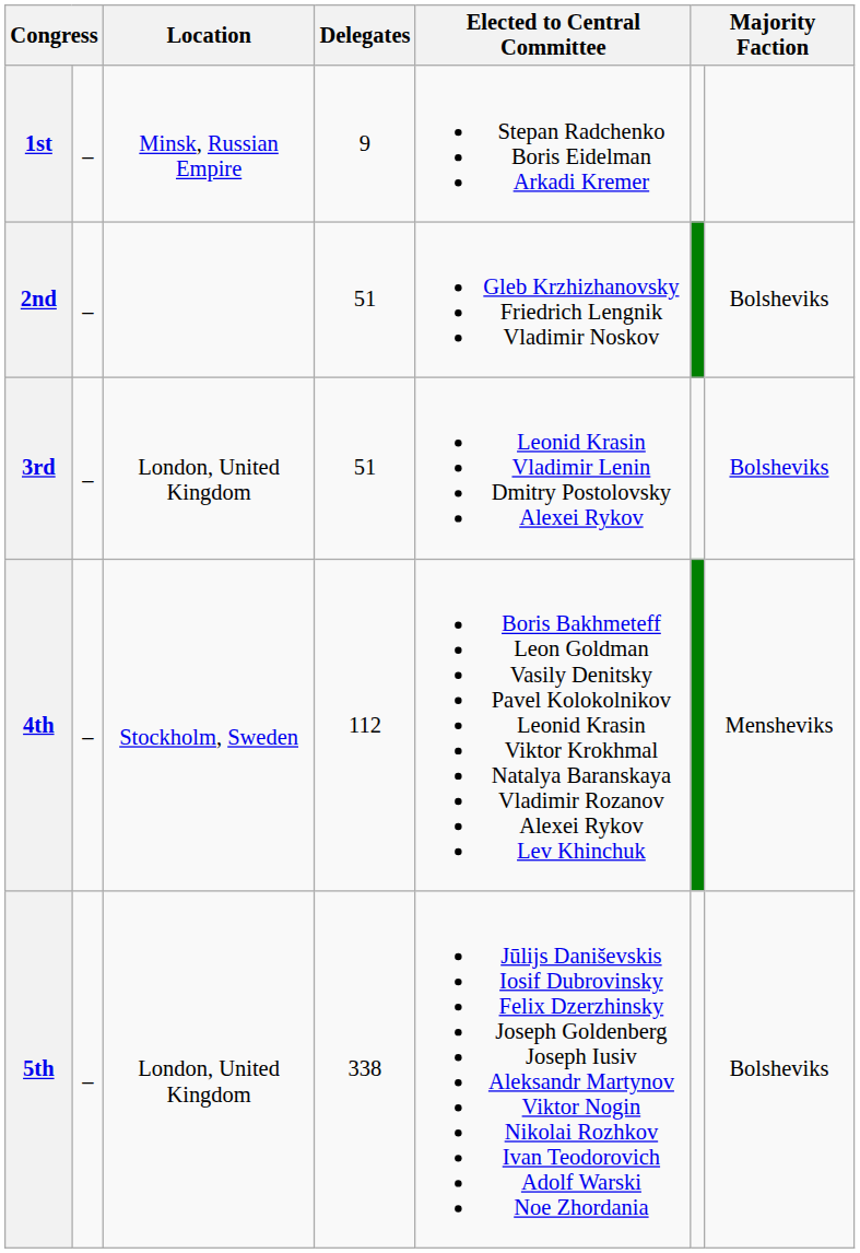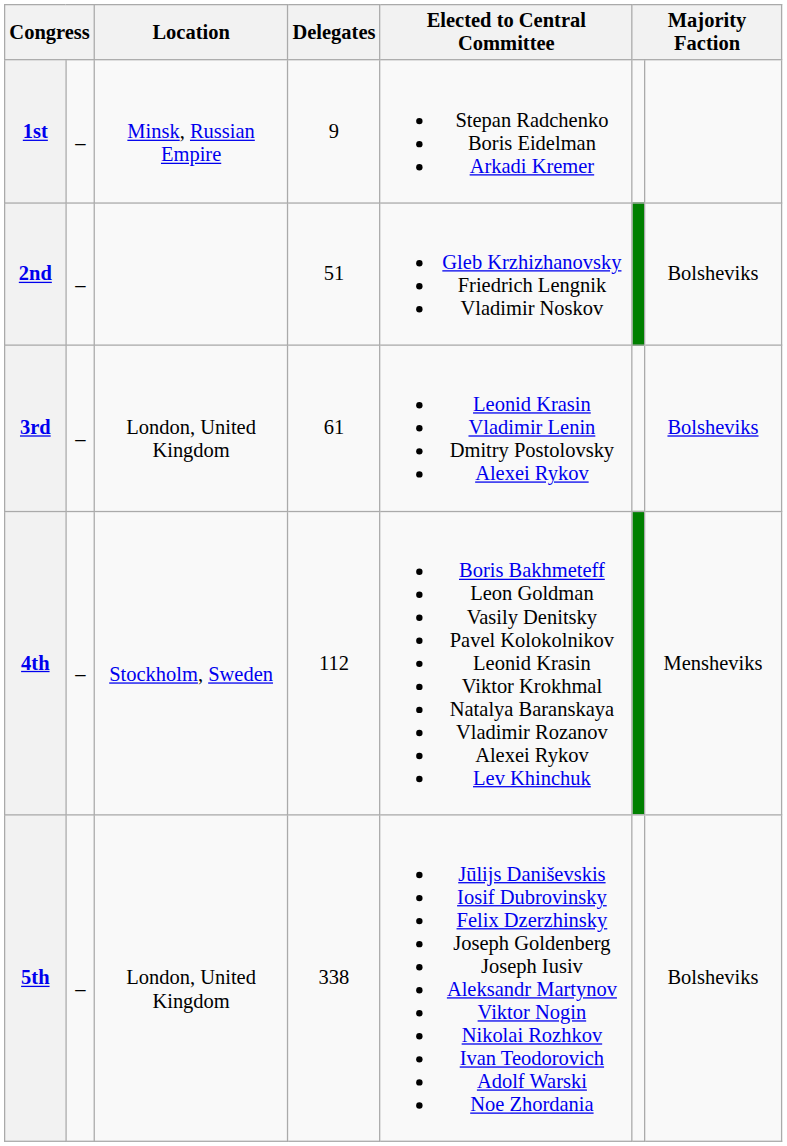3rd | Delegates: 51 -> 61
